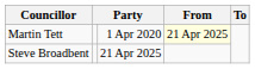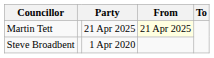Martin Tett | column 3: 1 Apr 2020 -> 21 Apr 2025
Steve Broadbent | column 3: 21 Apr 2025 -> 1 Apr 2020
